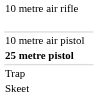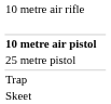10 metre air pistol | column 1: normal -> bold
25 metre pistol | column 1: bold -> normal
